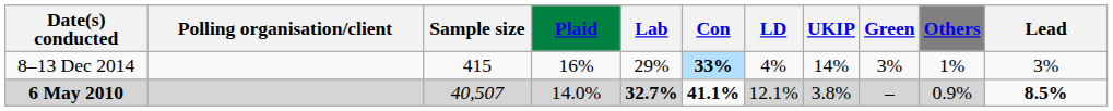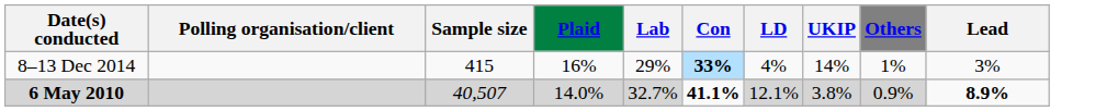- column: Green | 3% | –
6 May 2010 | Lab: bold -> normal
6 May 2010 | Lead: 8.5% -> 8.9%
